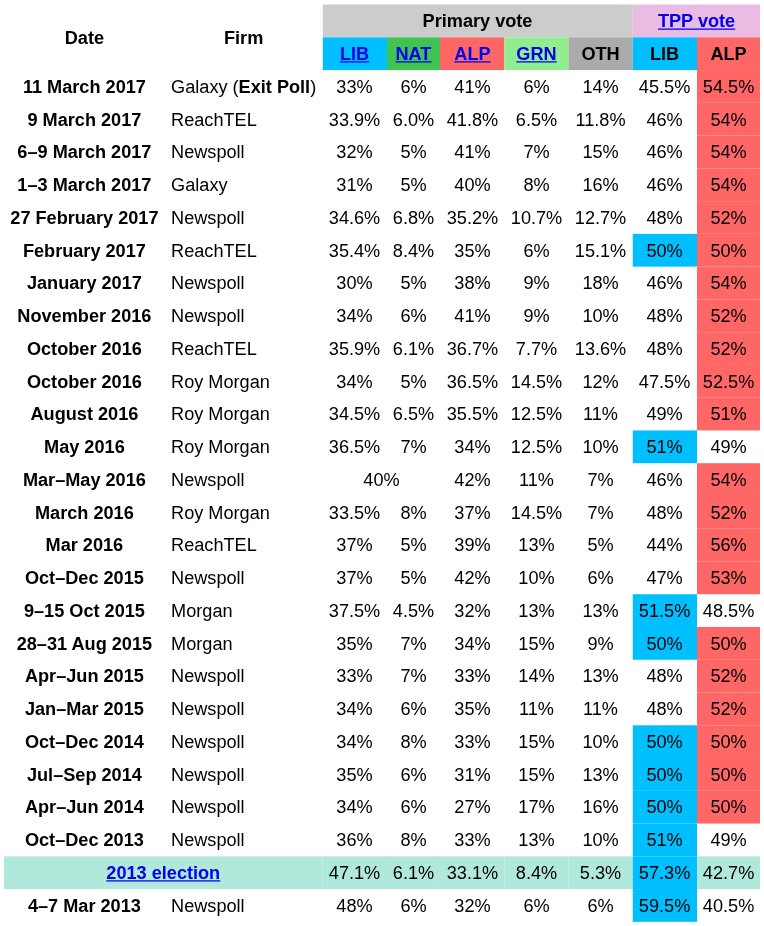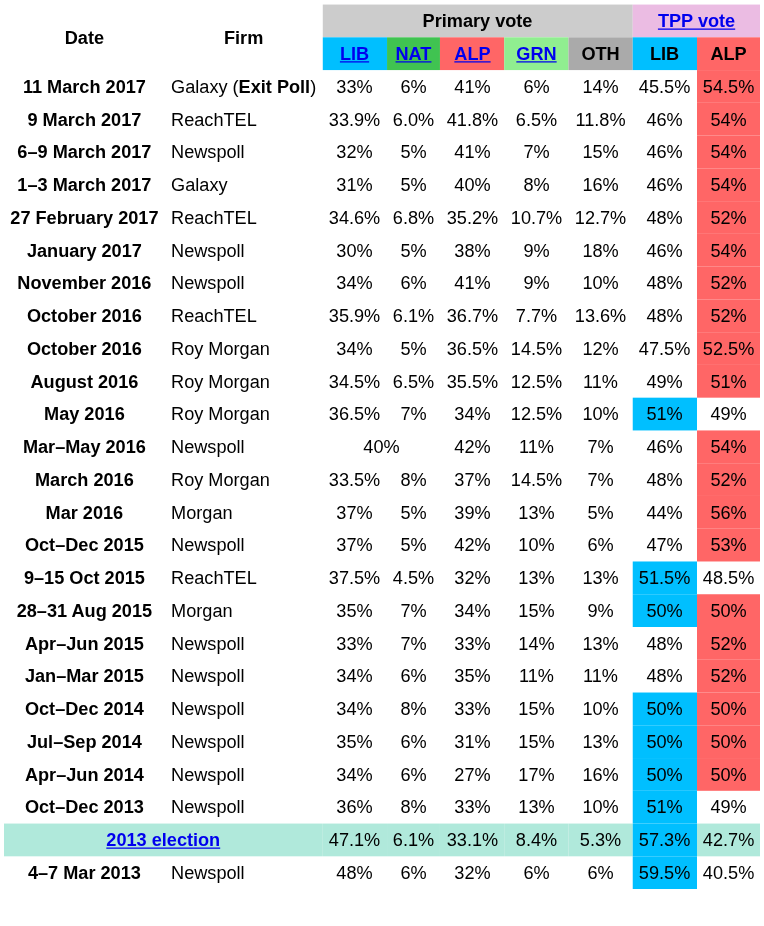27 February 2017 | Firm: Newspoll -> ReachTEL
- row: February 2017 | ReachTEL | 35.4% | 8.4% | 35% | 6% | 15.1% | 50% | 50%
Mar 2016 | Firm: ReachTEL -> Morgan
9–15 Oct 2015 | Firm: Morgan -> ReachTEL
